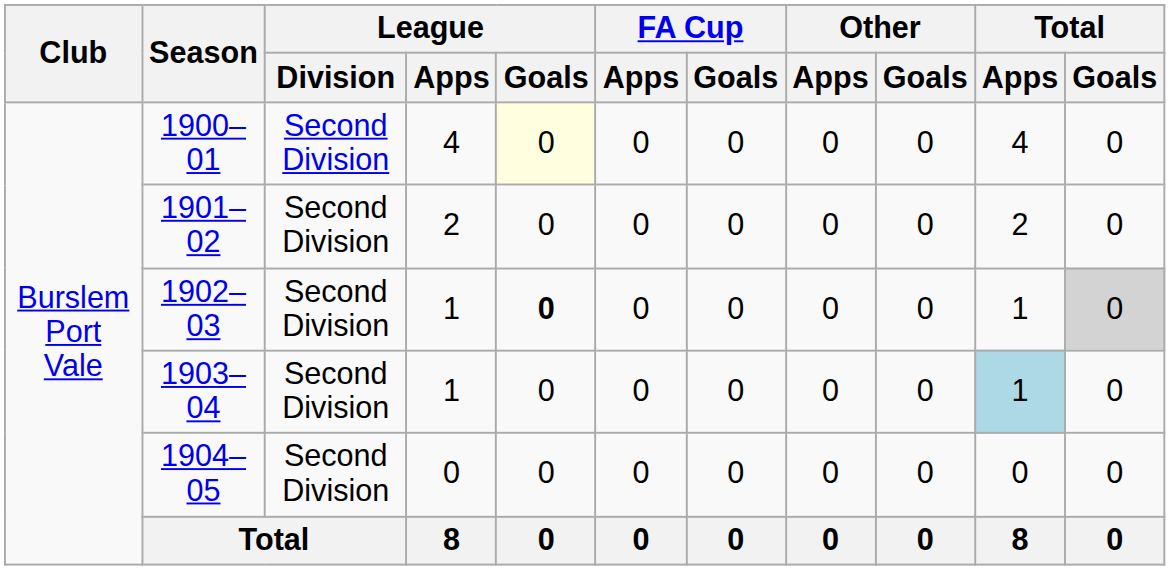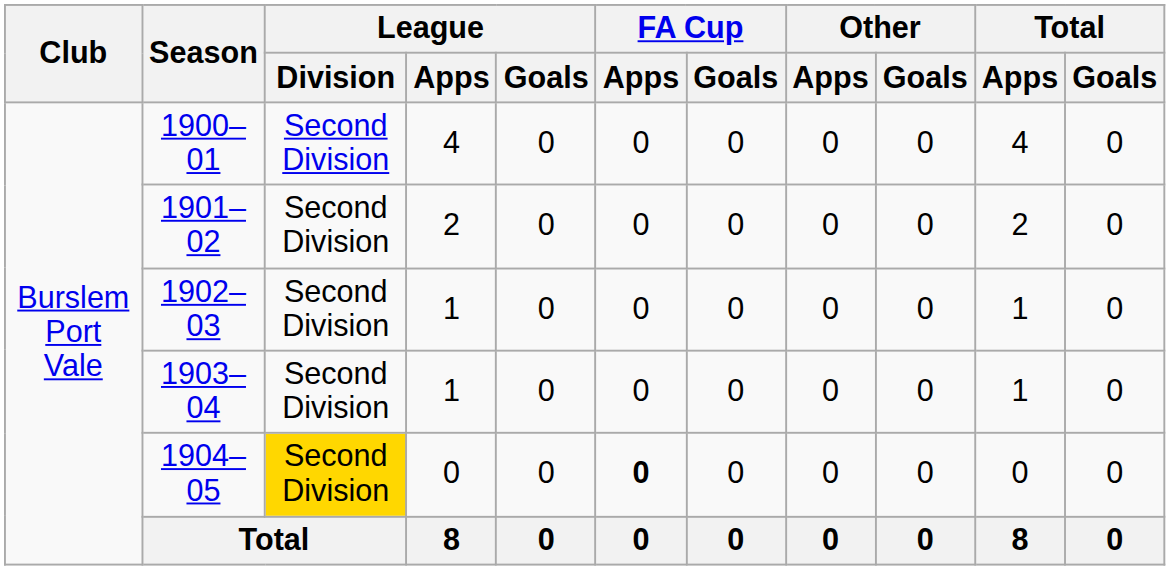1900–01 | League / Goals: lightyellow background -> no background
1902–03 | League / Goals: bold -> normal
1902–03 | Total / Goals: lightgrey background -> no background
1903–04 | Total / Apps: lightblue background -> no background
1904–05 | League / Division: no background -> gold background
1904–05 | FA Cup / Apps: normal -> bold
